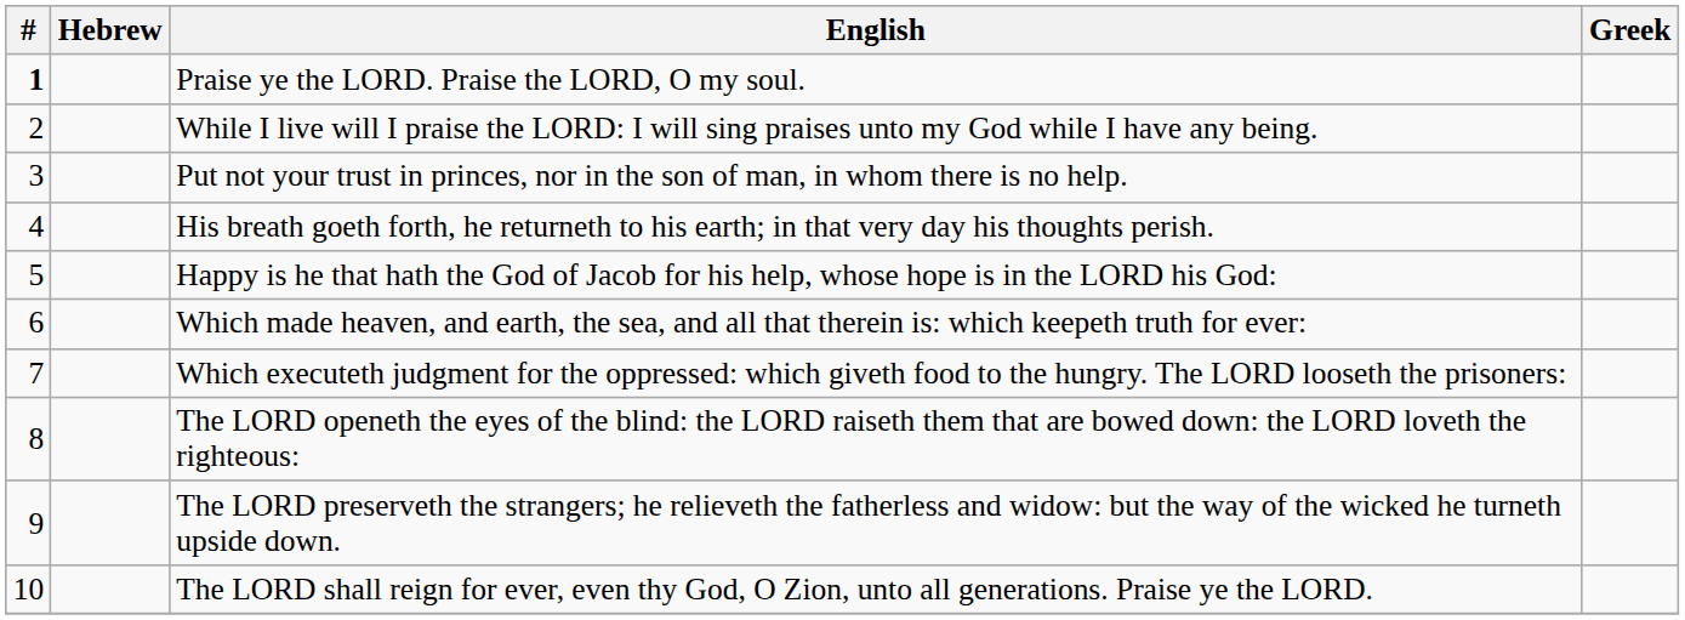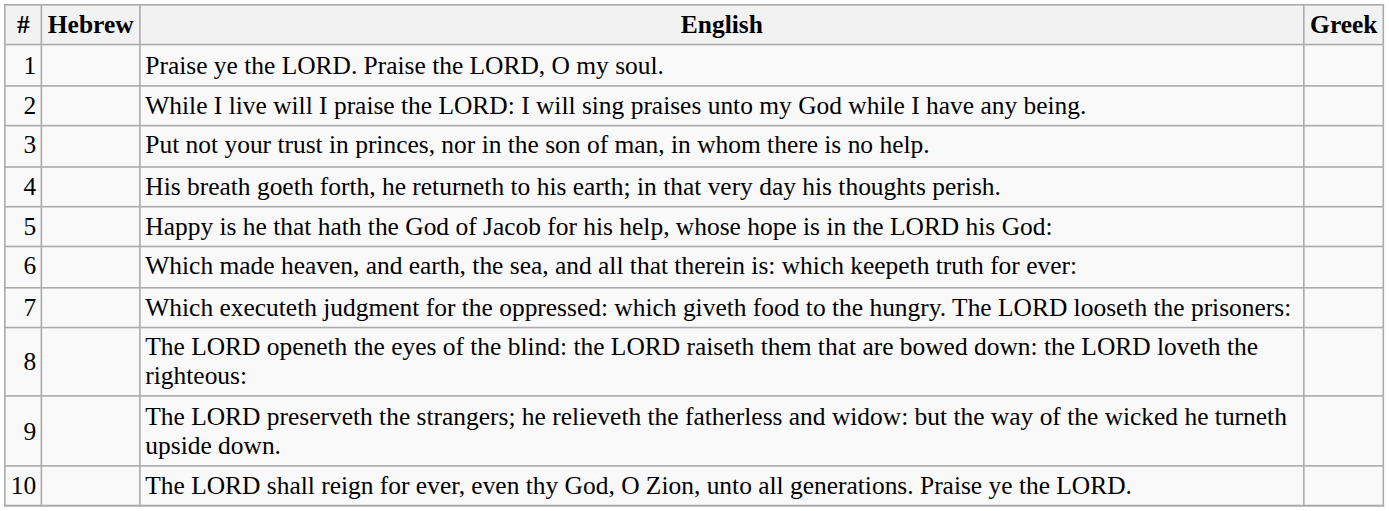Praise ye the LORD. Praise the LORD, O my soul. | #: bold -> normal
